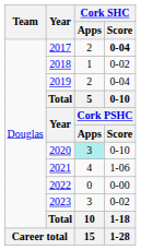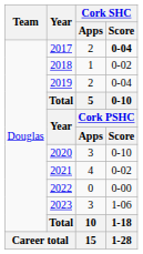2020 | Cork SHC / Apps: paleturquoise background -> no background
2021 | Cork SHC / Score: 1-06 -> 0-02
2023 | Cork SHC / Score: 0-02 -> 1-06
